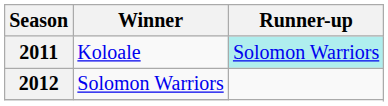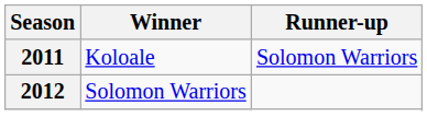2011 | Runner-up: paleturquoise background -> no background
